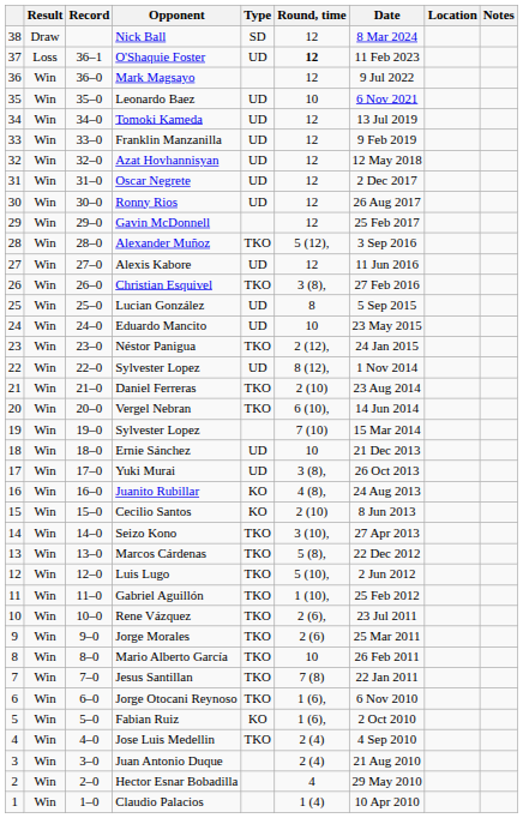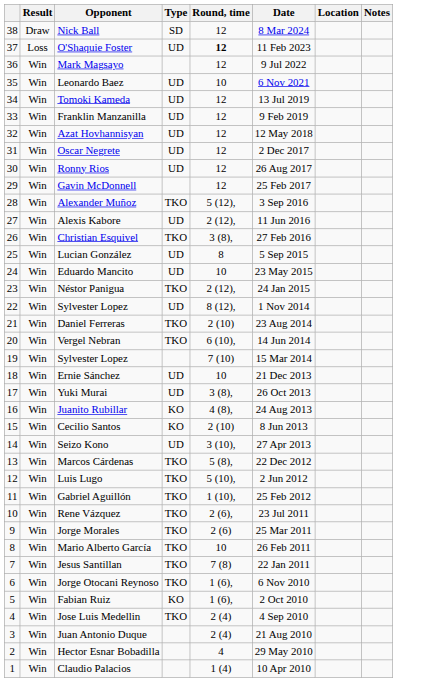- column: Record | 36–1 | 36–0 | 35–0 | 34–0 | 33–0 | 32–0 | 31–0 | 30–0 | 29–0 | 28–0 | 27–0 | 26–0 | 25–0 | 24–0 | 23–0 | 22–0 | 21–0 | 20–0 | 19–0 | 18–0 | 17–0 | 16–0 | 15–0 | 14–0 | 13–0 | 12–0 | 11–0 | 10–0 | 9–0 | 8–0 | 7–0 | 6–0 | 5–0 | 4–0 | 3–0 | 2–0 | 1–0
Alexis Kabore | Round, time: 12 -> 2 (12),
Seizo Kono | Type: TKO -> UD
